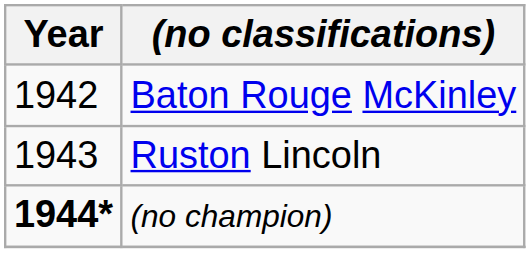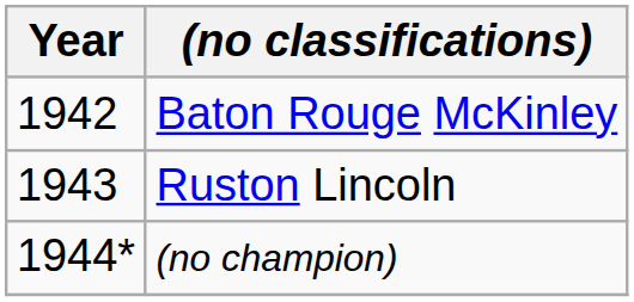(no champion) | Year: bold -> normal
